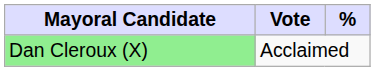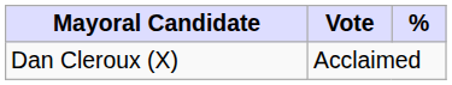Dan Cleroux (X) | Mayoral Candidate: lightgreen background -> no background
